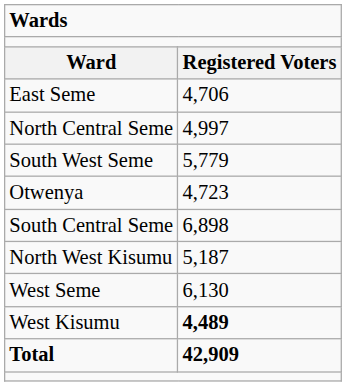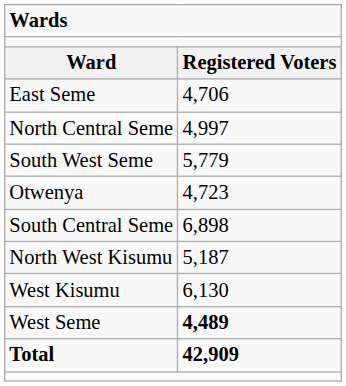row 10 | column 1: West Seme -> West Kisumu
row 11 | column 1: West Kisumu -> West Seme
